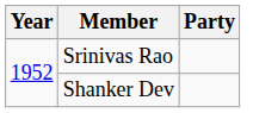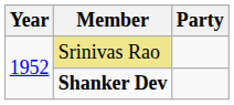Srinivas Rao | Member: no background -> khaki background
Shanker Dev | Member: normal -> bold
